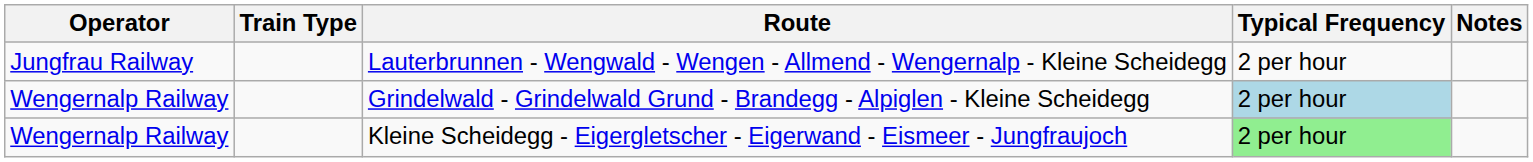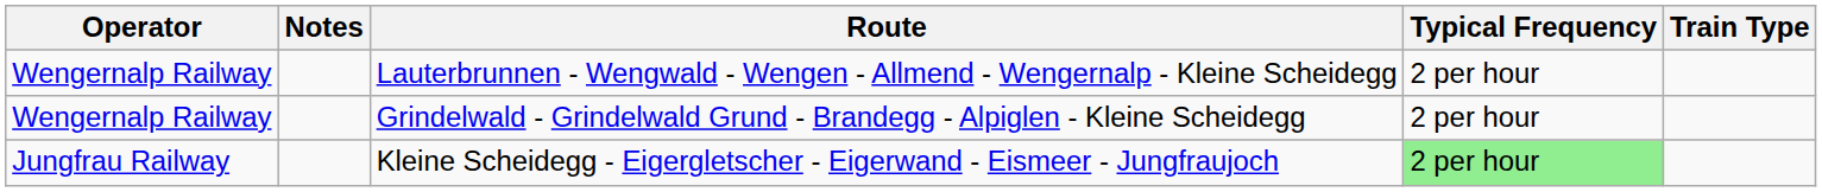columns swapped: Train Type <-> Notes
row 2 | Operator: Jungfrau Railway -> Wengernalp Railway
row 3 | Typical Frequency: lightblue background -> no background
row 4 | Operator: Wengernalp Railway -> Jungfrau Railway
